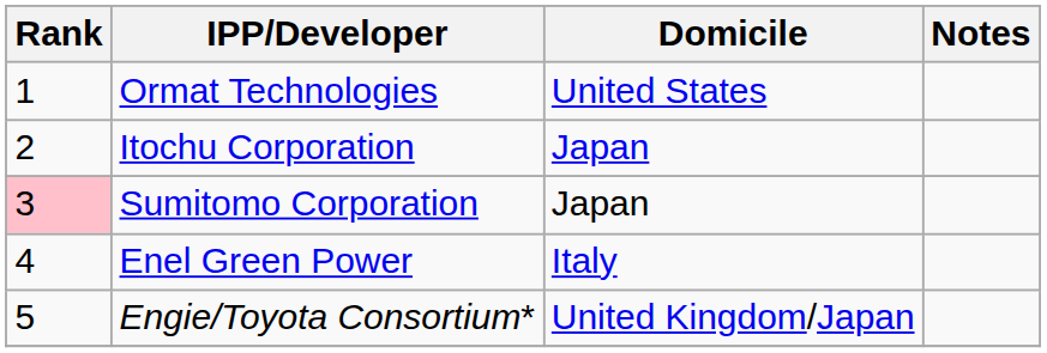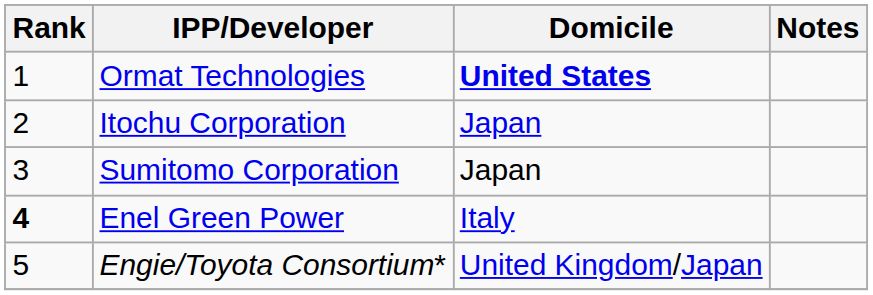Ormat Technologies | Domicile: normal -> bold
Sumitomo Corporation | Rank: pink background -> no background
Enel Green Power | Rank: normal -> bold
